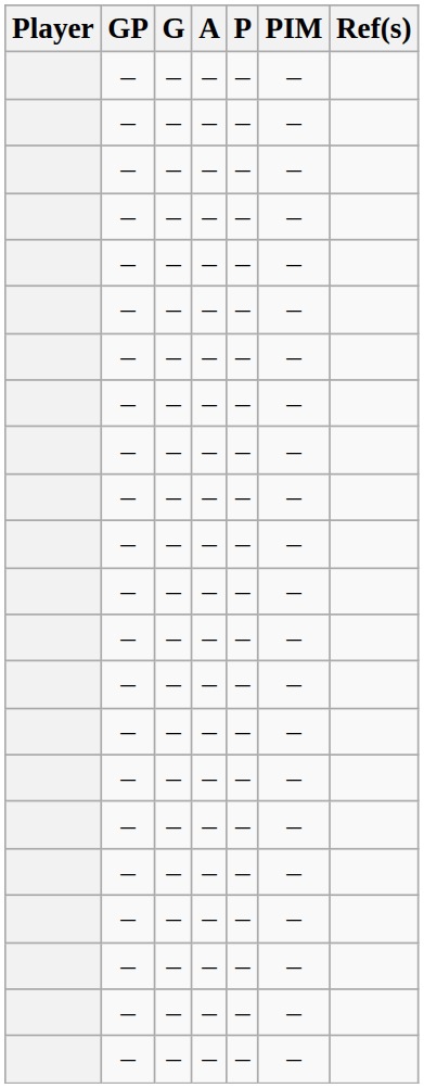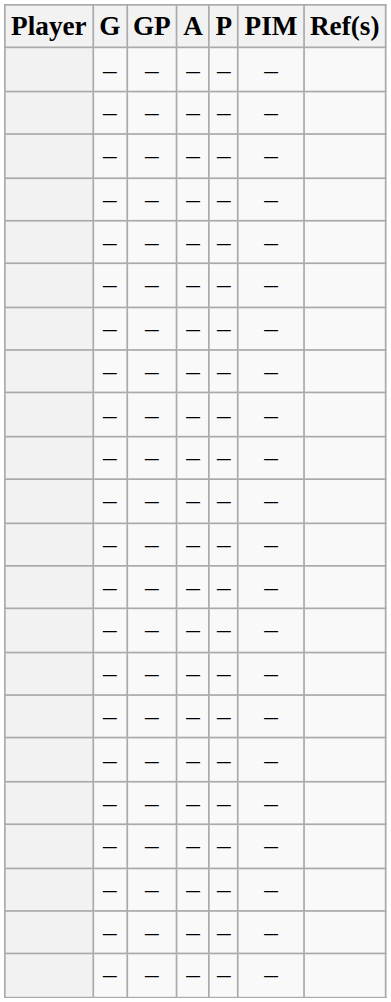columns swapped: GP <-> G
